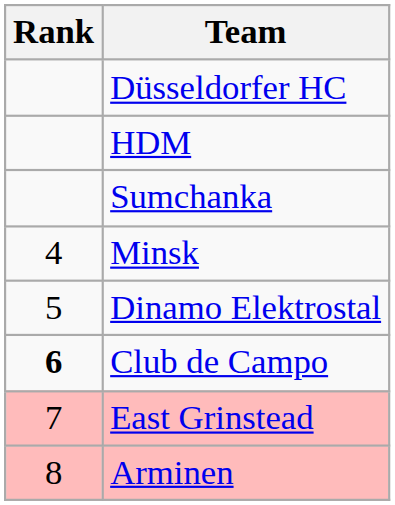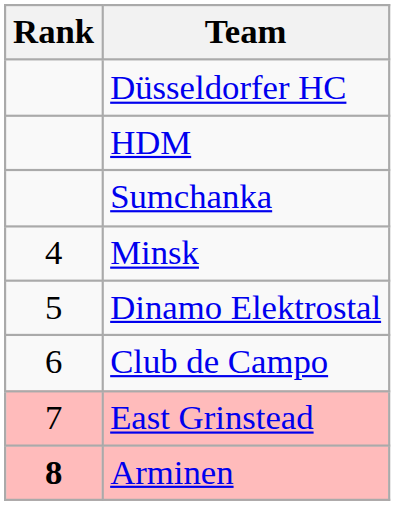Club de Campo | Rank: bold -> normal
Arminen | Rank: normal -> bold
